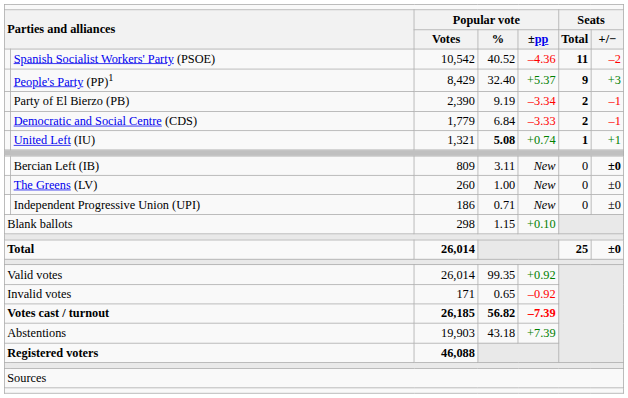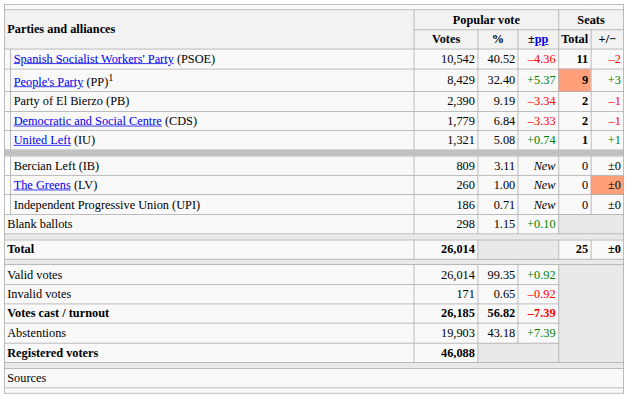People's Party (PP)1 | column 6: no background -> lightsalmon background
United Left (IU) | column 4: bold -> normal
Bercian Left (IB) | column 7: bold -> normal
The Greens (LV) | column 7: no background -> lightsalmon background
